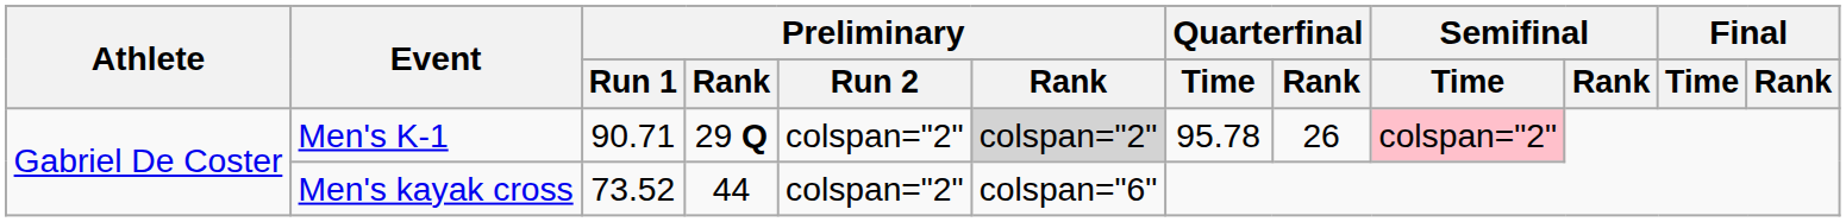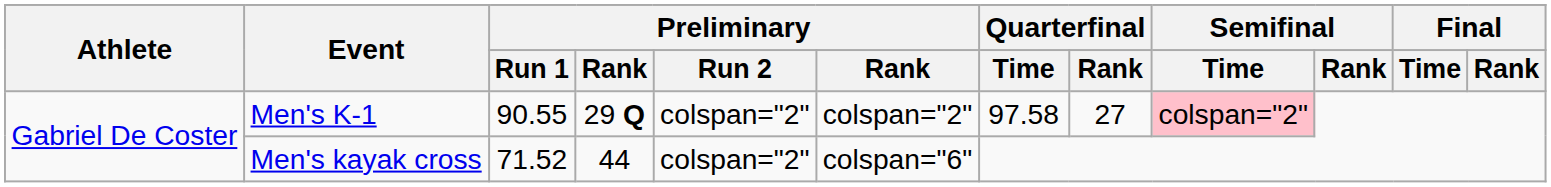Men's K-1 | Preliminary / Run 1: 90.71 -> 90.55
Men's K-1 | column 6: lightgrey background -> no background
Men's K-1 | Quarterfinal / Time: 95.78 -> 97.58
Men's K-1 | Quarterfinal / Rank: 26 -> 27
Men's kayak cross | Preliminary / Run 1: 73.52 -> 71.52
